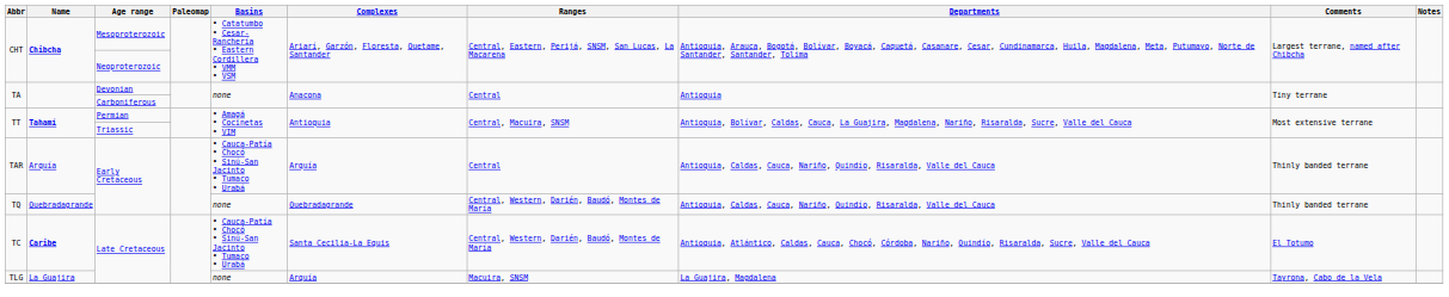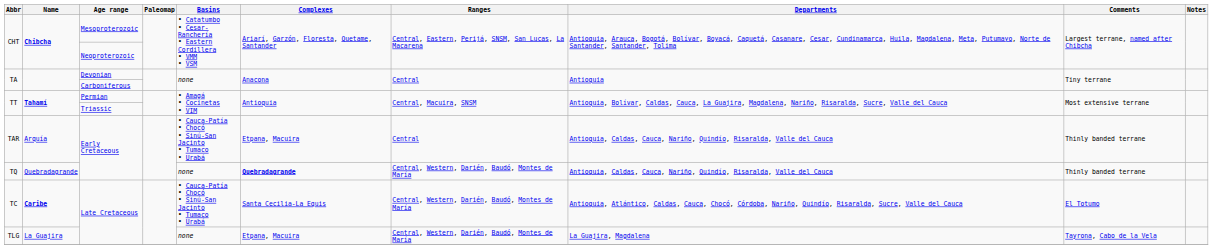TAR / Early Cretaceous | Complexes: Arquía -> Etpana, Macuira
TQ / Early Cretaceous | Complexes: normal -> bold
TLG / Late Cretaceous | Complexes: Arquía -> Etpana, Macuira
TLG / Late Cretaceous | Ranges: Macuira, SNSM -> Central, Western, Darién, Baudó, Montes de María
